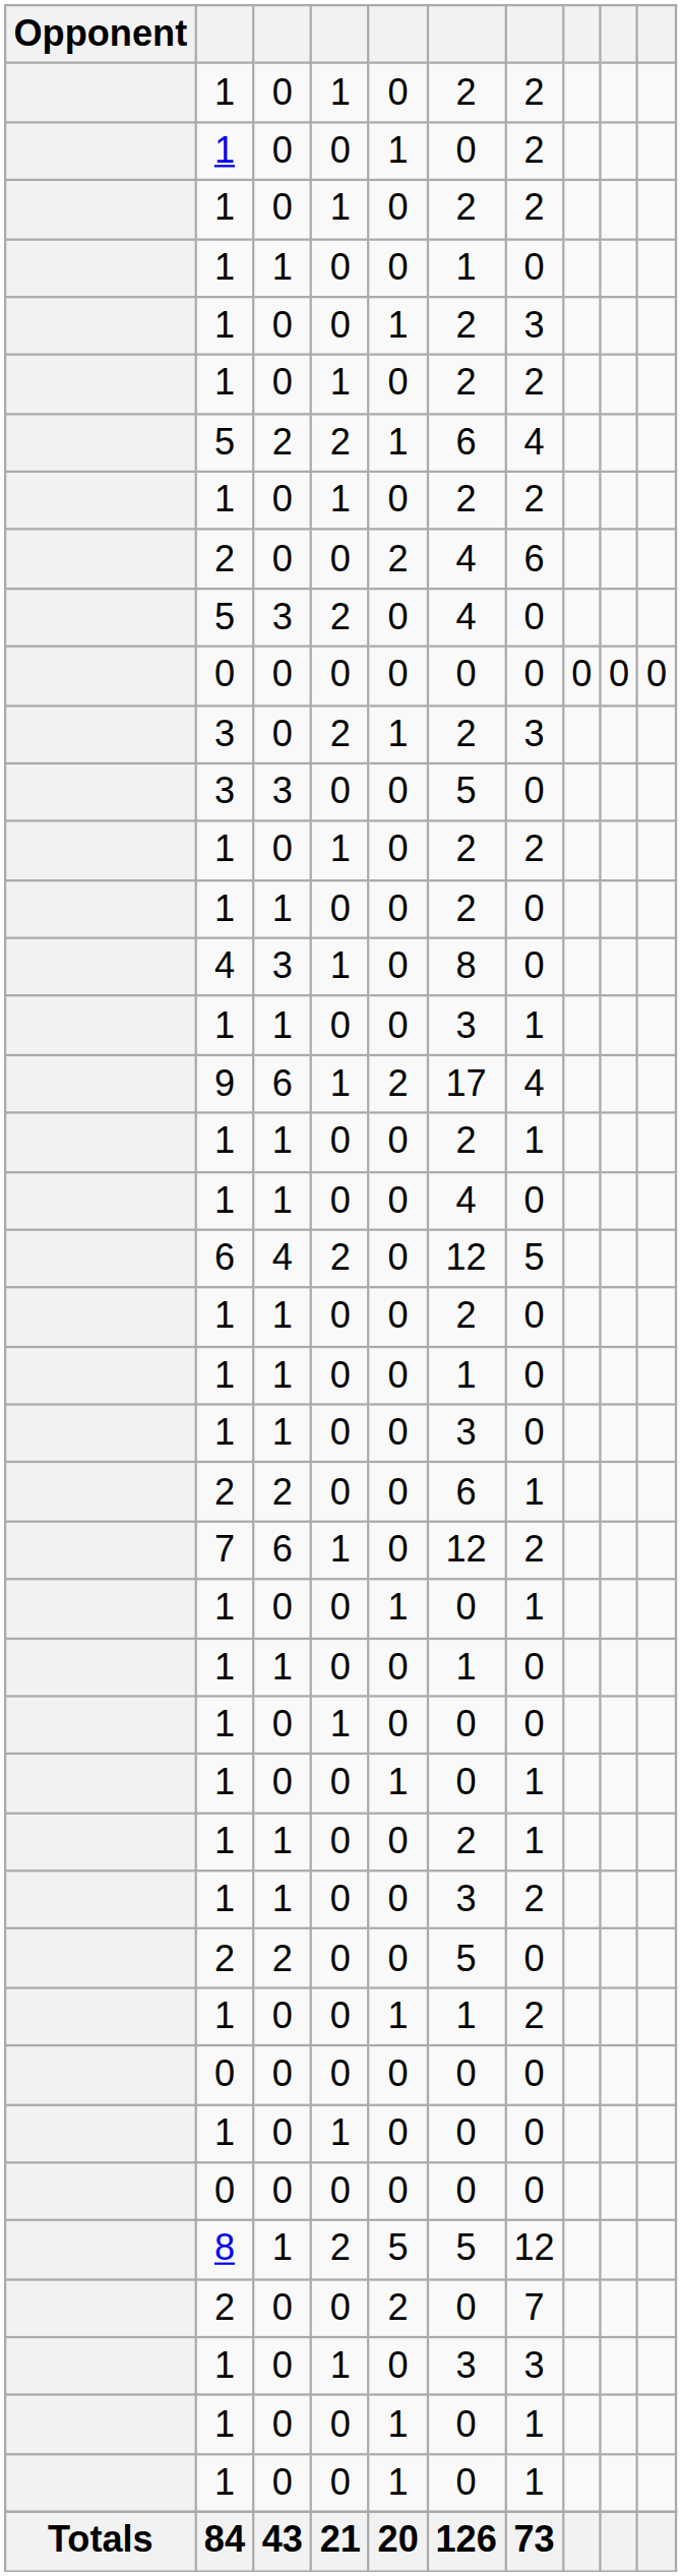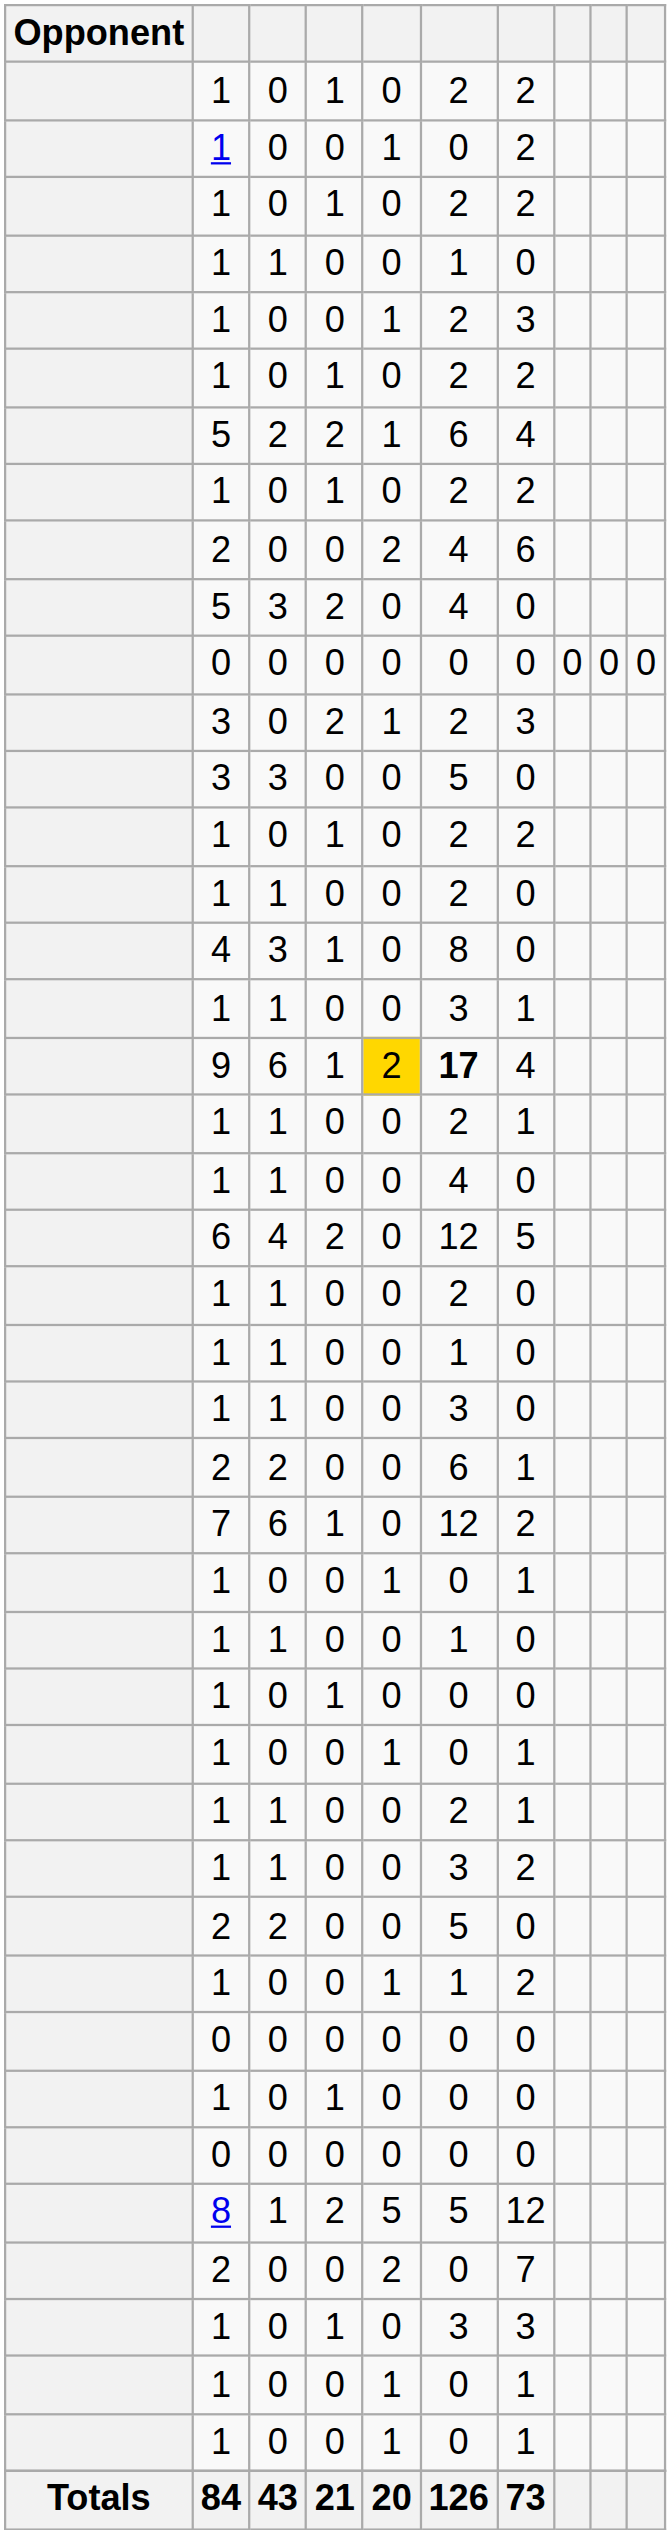9 | column 5: no background -> gold background
9 | column 6: normal -> bold
